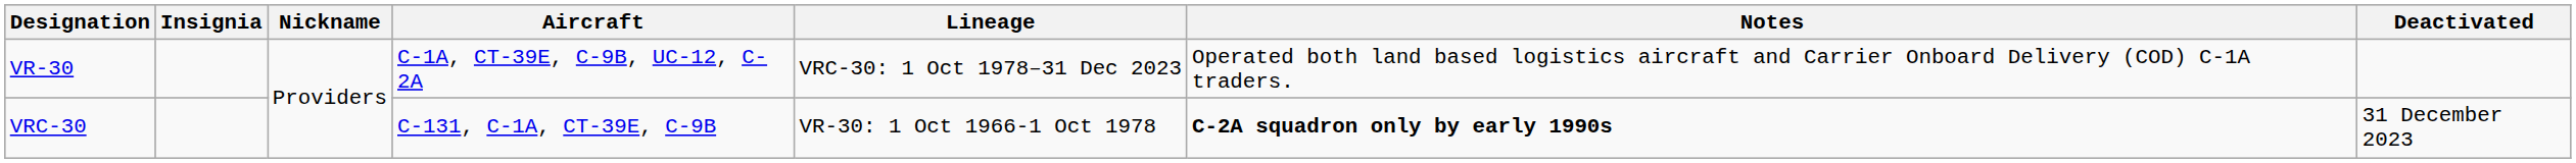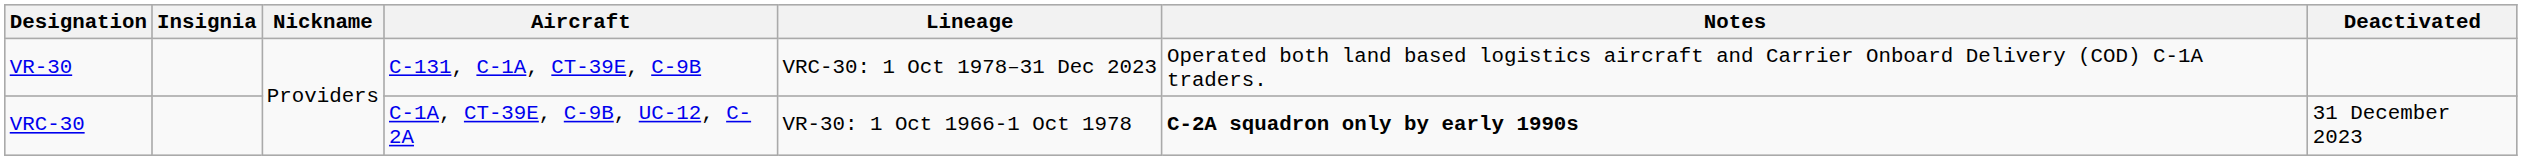VR-30 | Aircraft: C-1A, CT-39E, C-9B, UC-12, C-2A -> C-131, C-1A, CT-39E, C-9B
VRC-30 | Aircraft: C-131, C-1A, CT-39E, C-9B -> C-1A, CT-39E, C-9B, UC-12, C-2A
